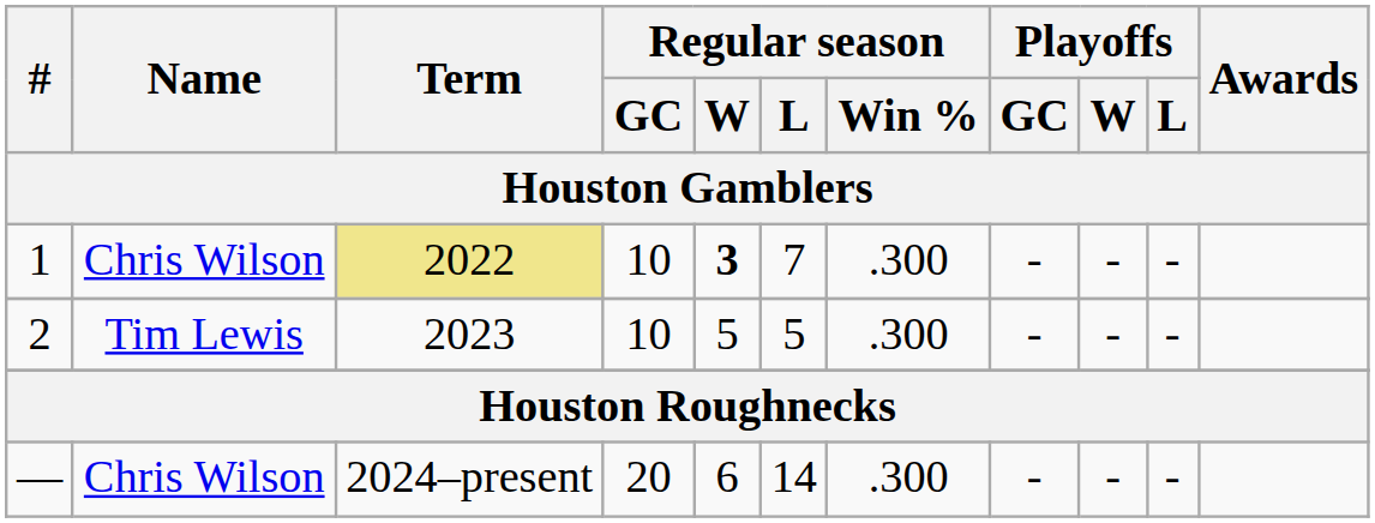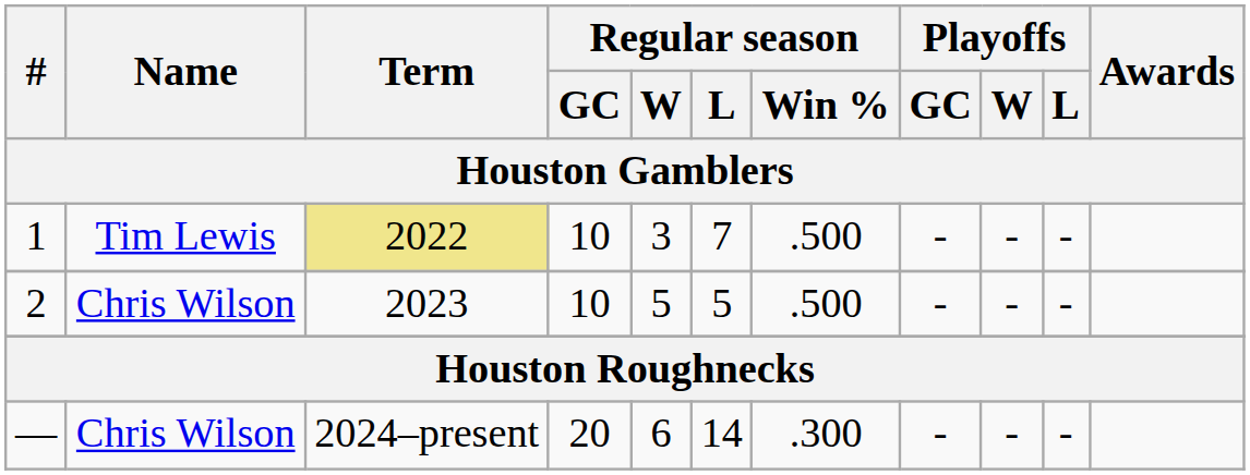1 | Name: Chris Wilson -> Tim Lewis
1 | Regular season / W: bold -> normal
1 | Regular season / Win %: .300 -> .500
2 | Name: Tim Lewis -> Chris Wilson
2 | Regular season / Win %: .300 -> .500
